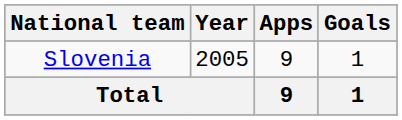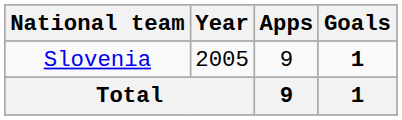Slovenia | Goals: normal -> bold
